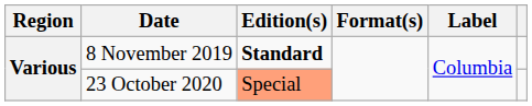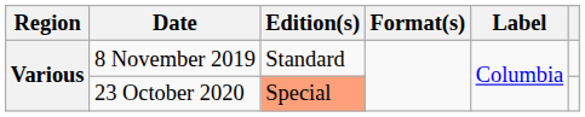8 November 2019 | Edition(s): bold -> normal
